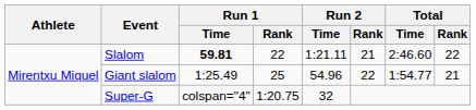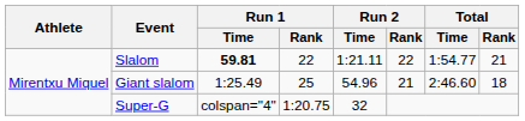Slalom | Run 2 / Rank: 21 -> 22
Slalom | Total / Time: 2:46.60 -> 1:54.77
Slalom | Total / Rank: 22 -> 21
Giant slalom | Run 2 / Rank: 22 -> 21
Giant slalom | Total / Time: 1:54.77 -> 2:46.60
Giant slalom | Total / Rank: 21 -> 18
